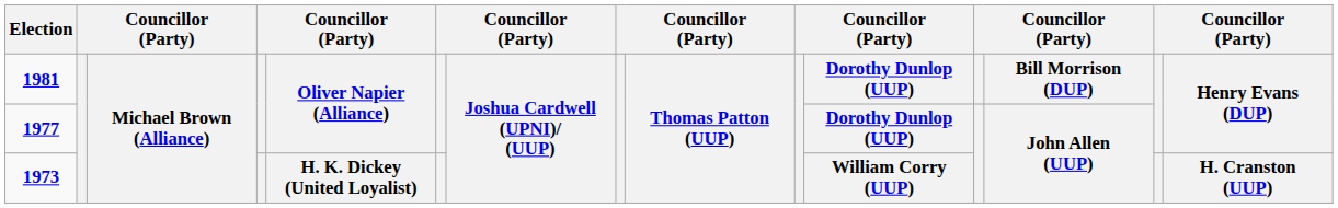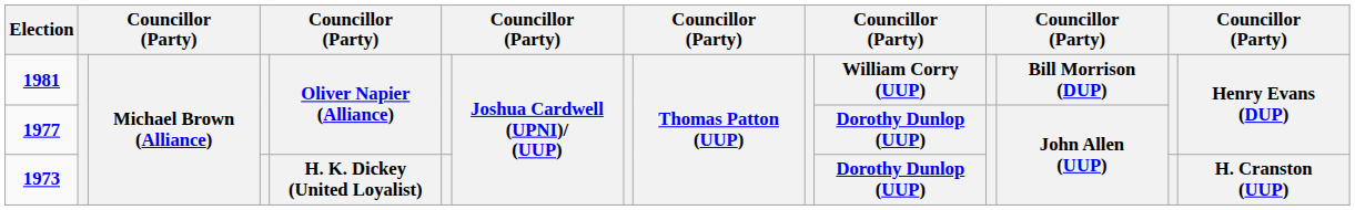1981 | column 11: Dorothy Dunlop (UUP) -> William Corry (UUP)
1973 | column 11: William Corry (UUP) -> Dorothy Dunlop (UUP)
